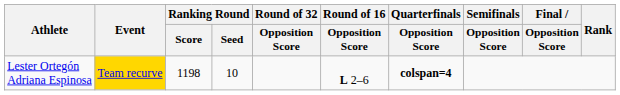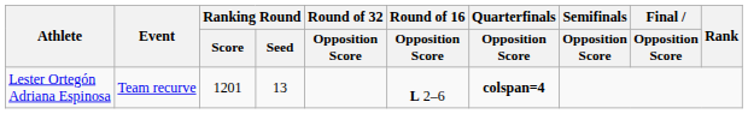Lester Ortegón Adriana Espinosa | Event: gold background -> no background
Lester Ortegón Adriana Espinosa | Ranking Round / Score: 1198 -> 1201
Lester Ortegón Adriana Espinosa | Ranking Round / Seed: 10 -> 13
